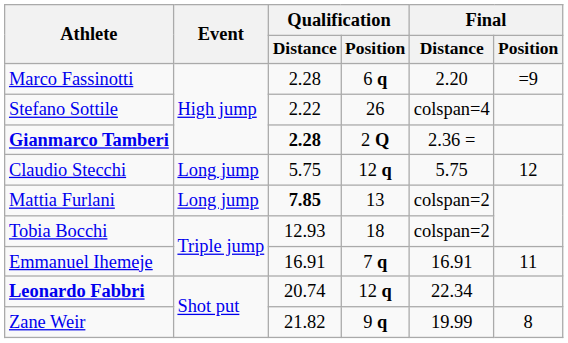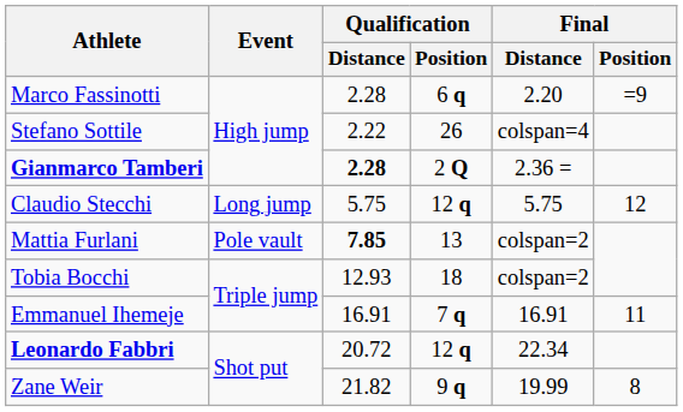Mattia Furlani | Event: Long jump -> Pole vault
Leonardo Fabbri | Qualification / Distance: 20.74 -> 20.72
